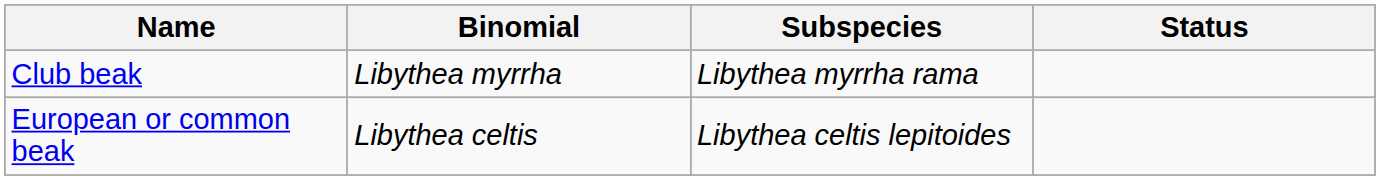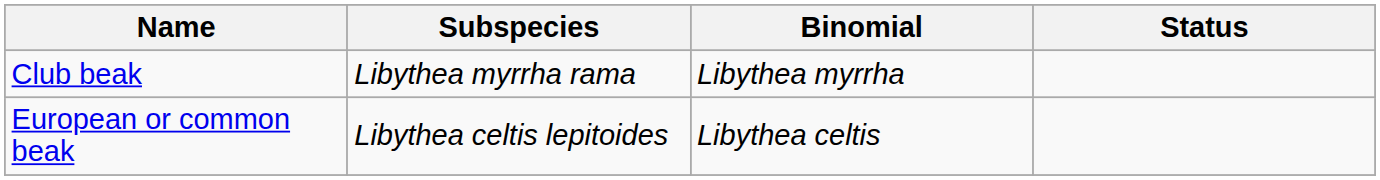columns swapped: Binomial <-> Subspecies
